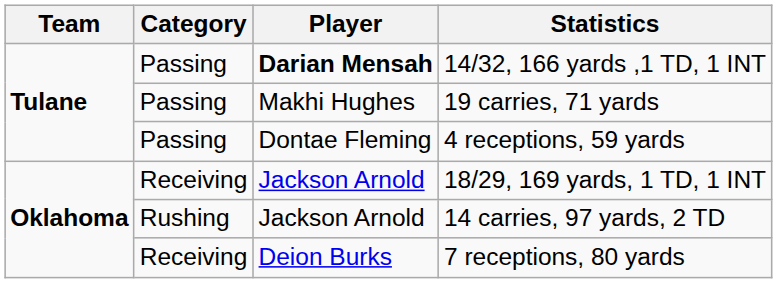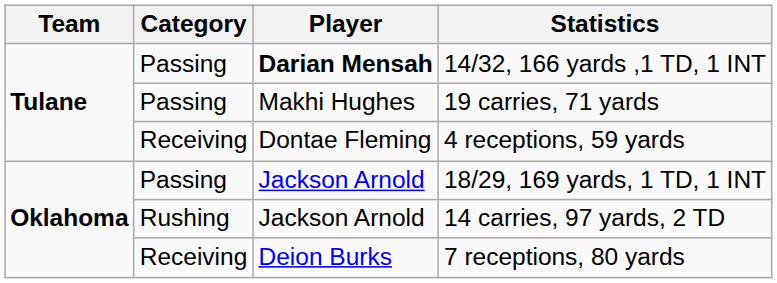4 receptions, 59 yards | Category: Passing -> Receiving
18/29, 169 yards, 1 TD, 1 INT | Category: Receiving -> Passing
